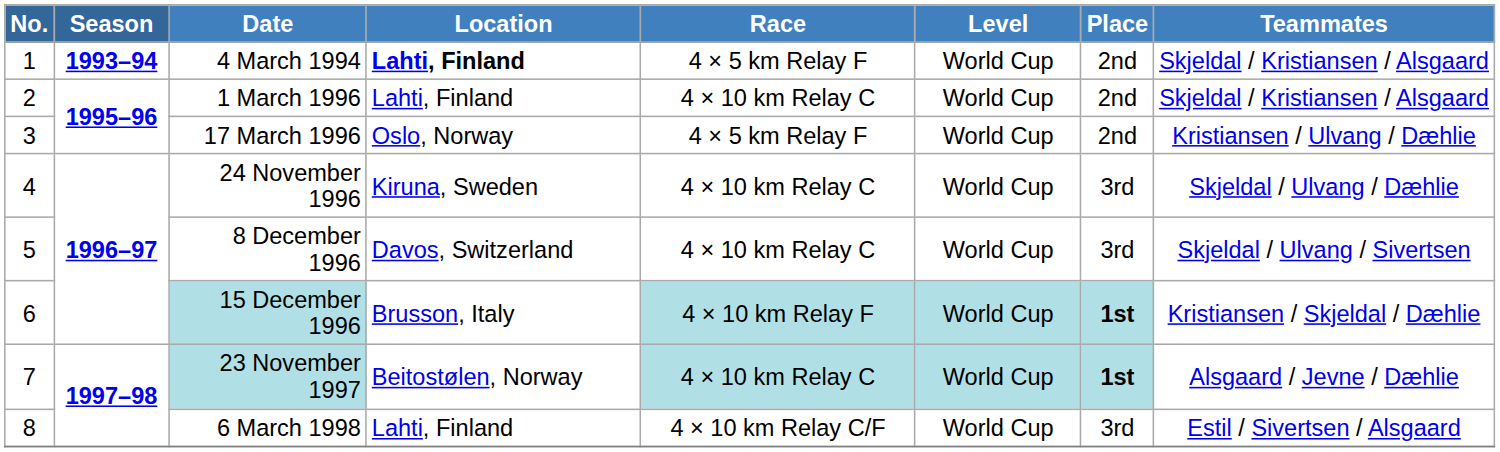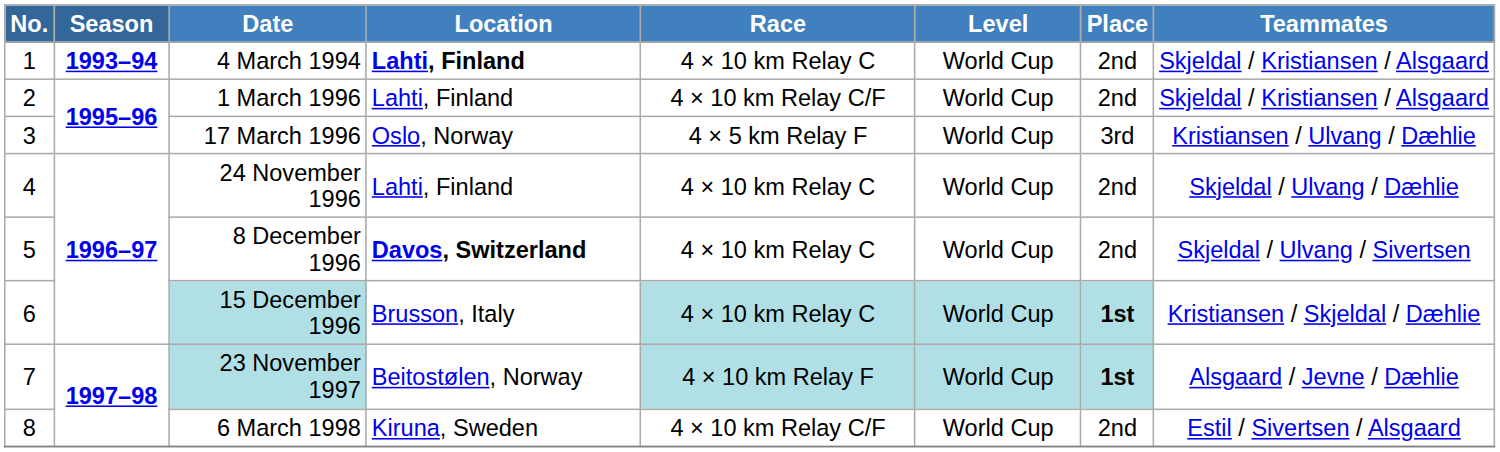4 March 1994 | Race: 4 × 5 km Relay F -> 4 × 10 km Relay C
1 March 1996 | Race: 4 × 10 km Relay C -> 4 × 10 km Relay C/F
17 March 1996 | Place: 2nd -> 3rd
24 November 1996 | Location: Kiruna, Sweden -> Lahti, Finland
24 November 1996 | Place: 3rd -> 2nd
8 December 1996 | Location: normal -> bold
8 December 1996 | Place: 3rd -> 2nd
15 December 1996 | Race: 4 × 10 km Relay F -> 4 × 10 km Relay C
23 November 1997 | Race: 4 × 10 km Relay C -> 4 × 10 km Relay F
6 March 1998 | Location: Lahti, Finland -> Kiruna, Sweden
6 March 1998 | Place: 3rd -> 2nd
